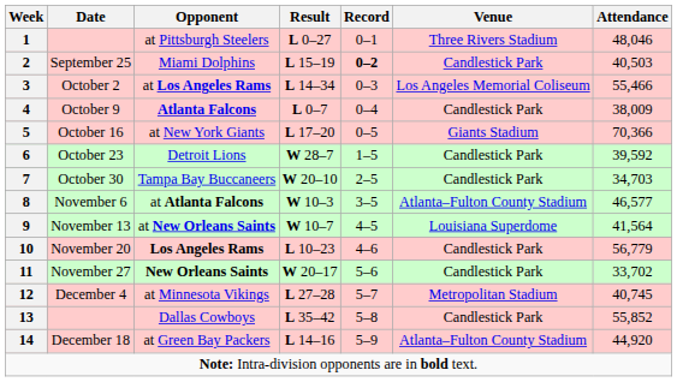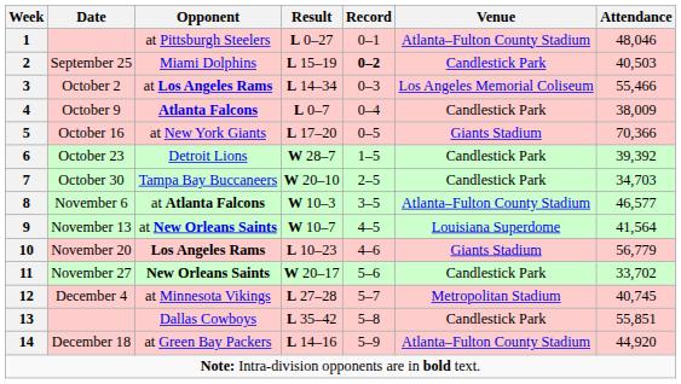1 | Venue: Three Rivers Stadium -> Atlanta–Fulton County Stadium
6 | Attendance: 39,592 -> 39,392
10 | Venue: Candlestick Park -> Giants Stadium
13 | Attendance: 55,852 -> 55,851
